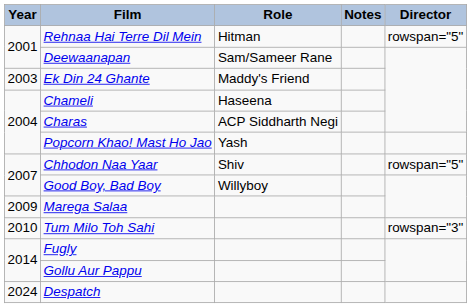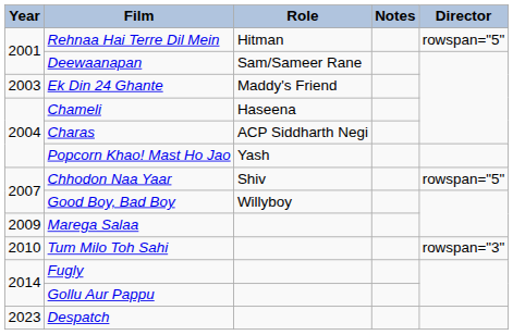Despatch | Year: 2024 -> 2023
